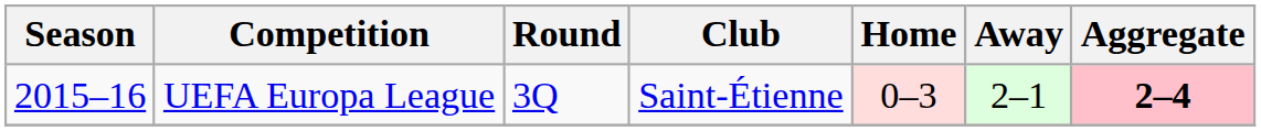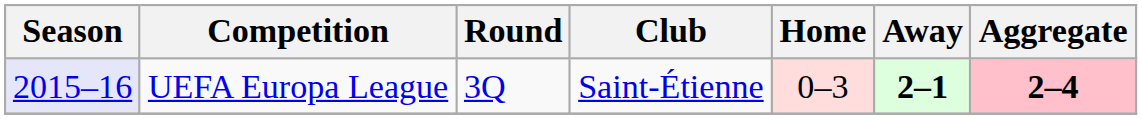UEFA Europa League | Season: no background -> lavender background
UEFA Europa League | Away: normal -> bold
